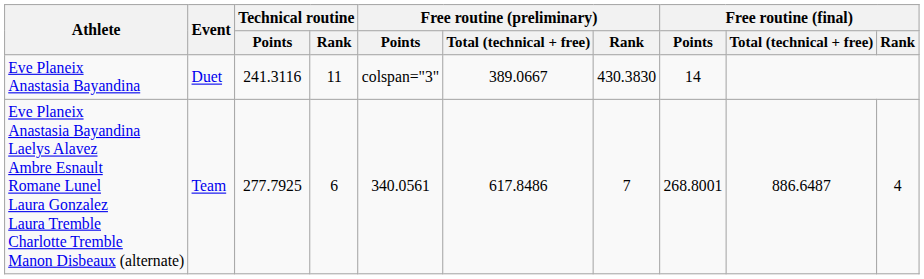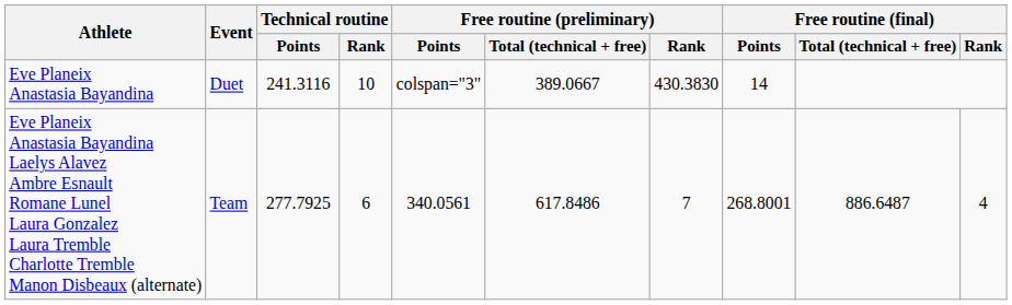Eve Planeix Anastasia Bayandina | Technical routine / Rank: 11 -> 10
